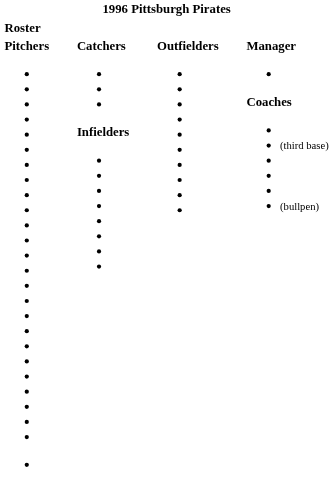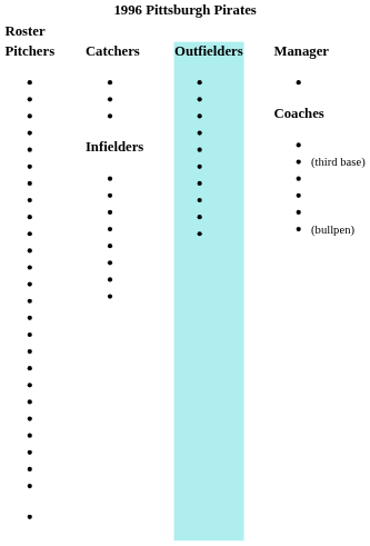Pitchers | column 3: no background -> paleturquoise background
